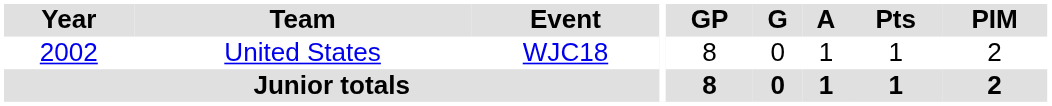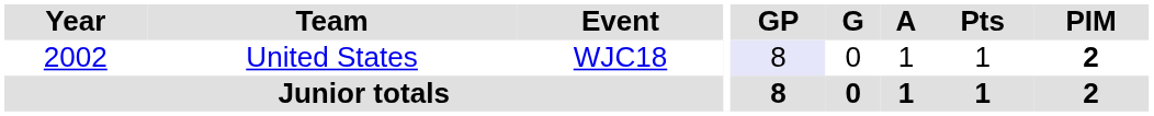United States | GP: no background -> lavender background
United States | PIM: normal -> bold
